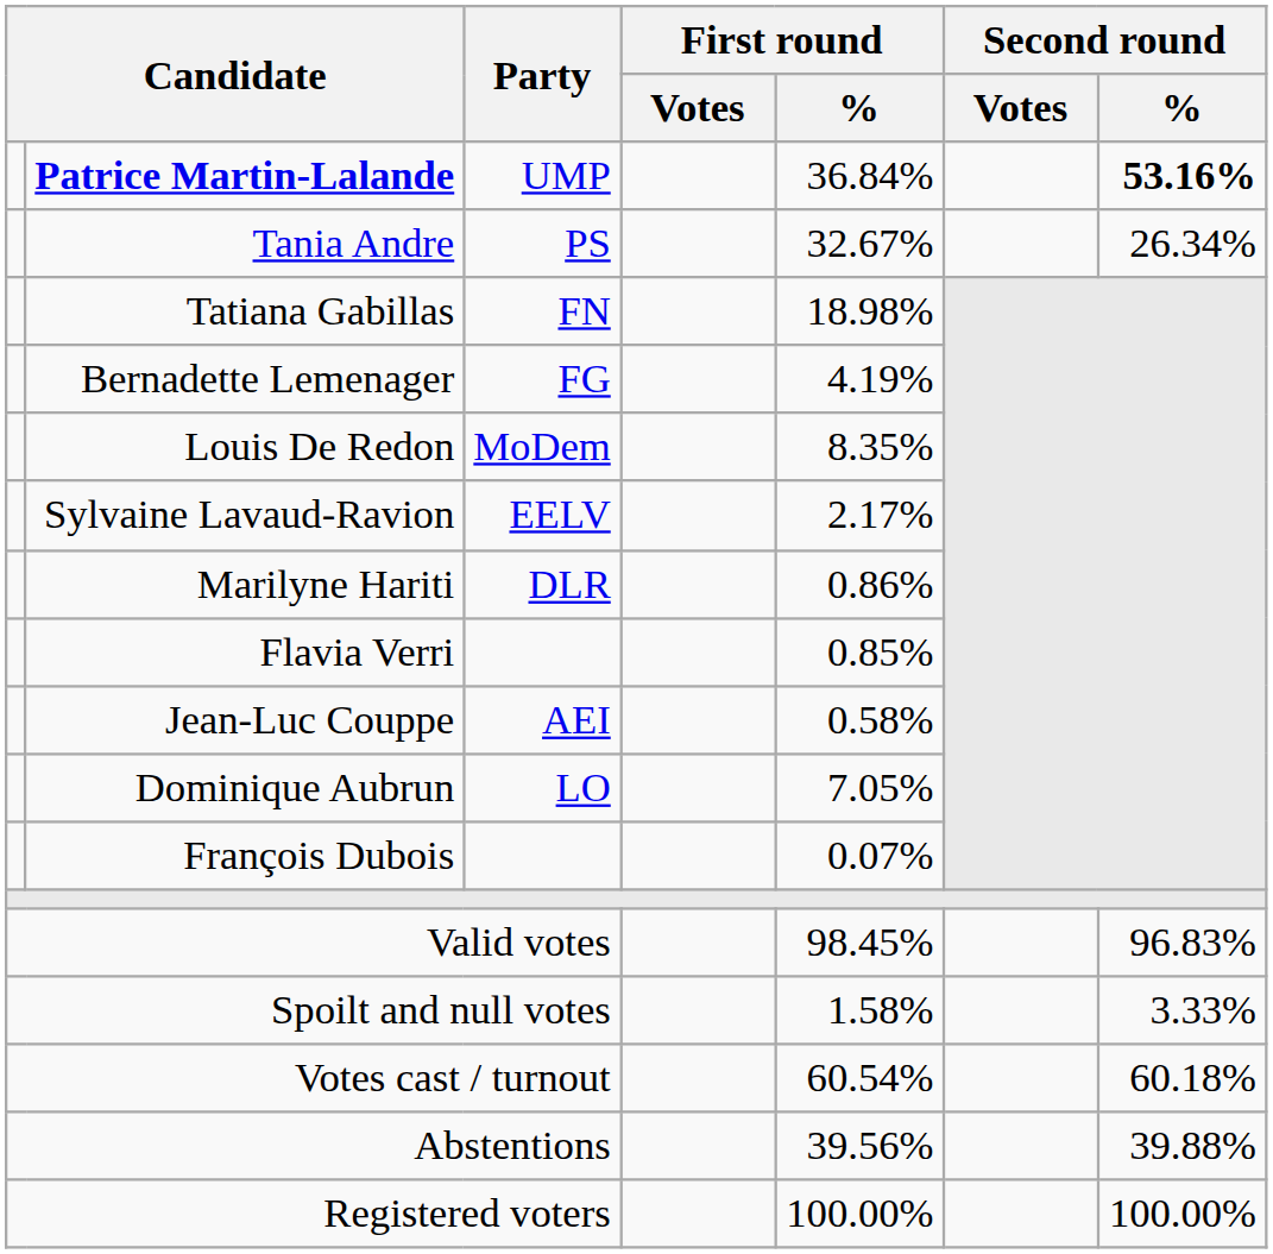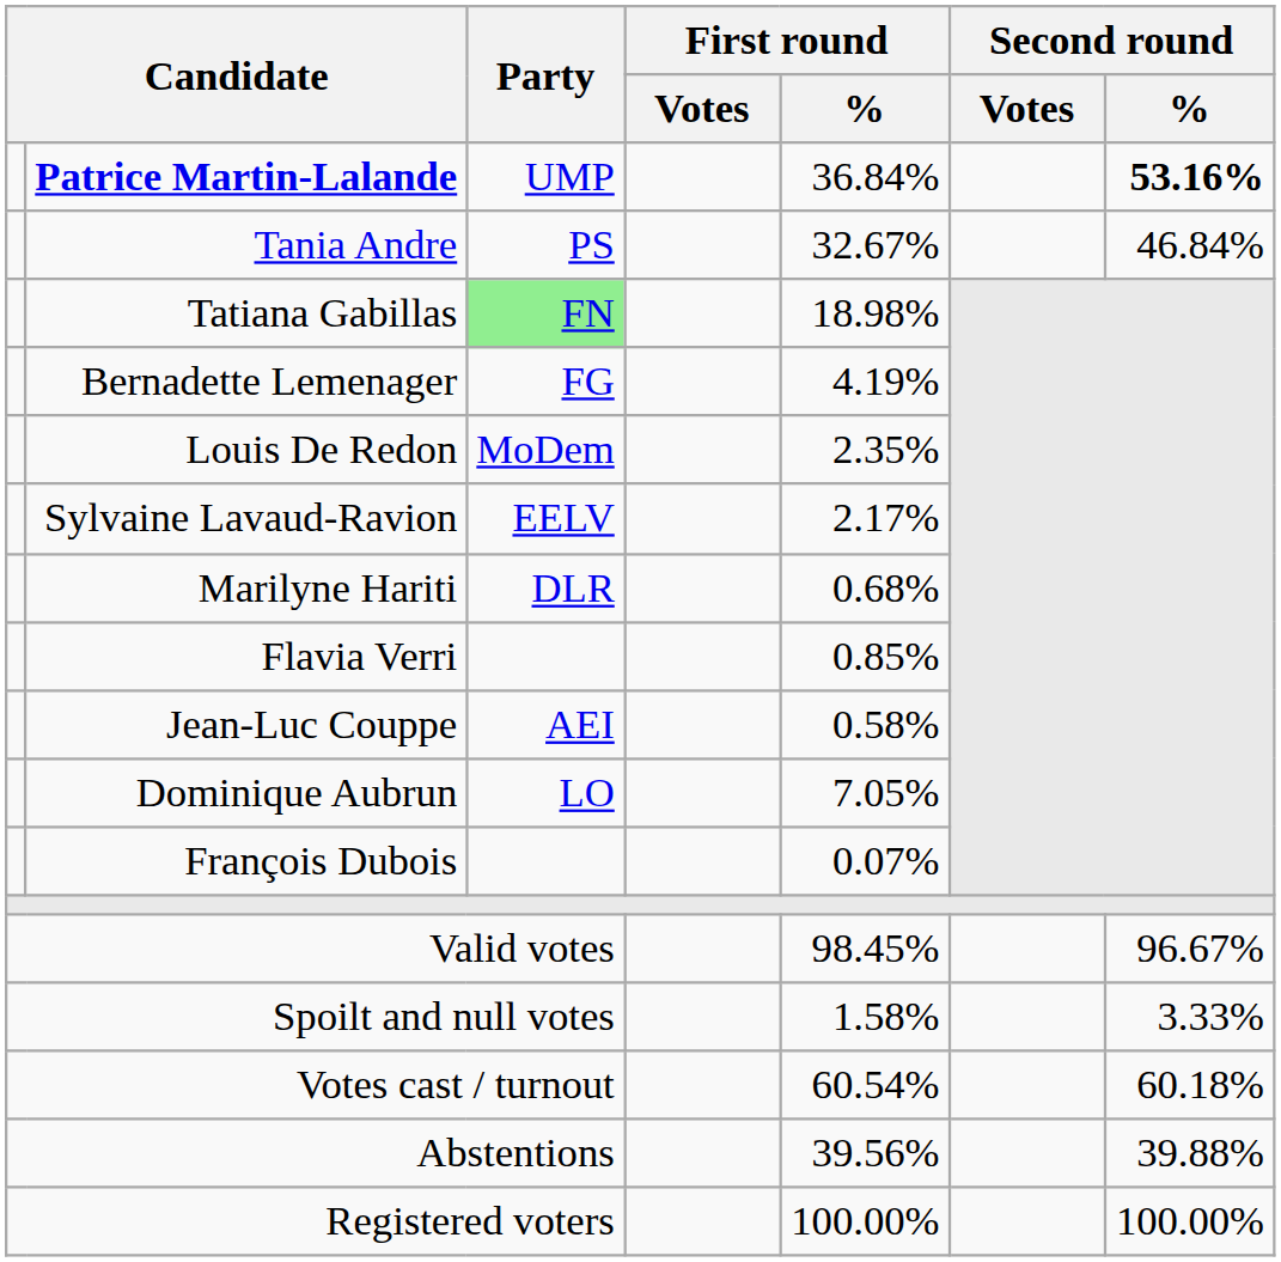Tania Andre | Second round / %: 26.34% -> 46.84%
Tatiana Gabillas | Party: no background -> lightgreen background
Louis De Redon | First round / %: 8.35% -> 2.35%
Marilyne Hariti | First round / %: 0.86% -> 0.68%
Valid votes | Second round / %: 96.83% -> 96.67%
